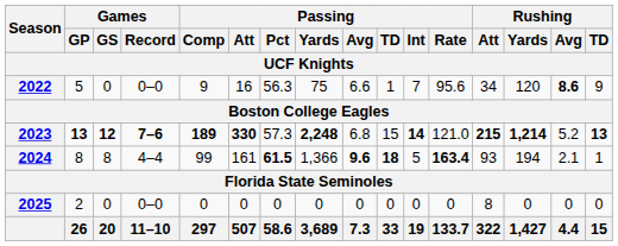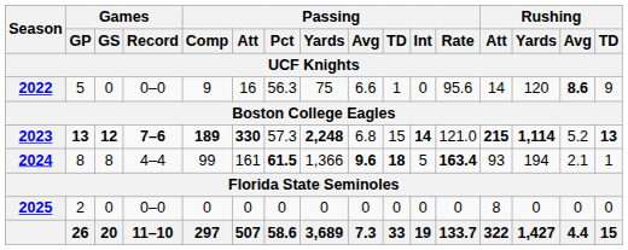2022 | Passing / Int: 7 -> 0
2022 | Rushing / Att: 34 -> 14
2023 | Rushing / Yards: 1,214 -> 1,114
